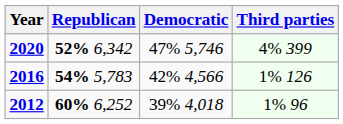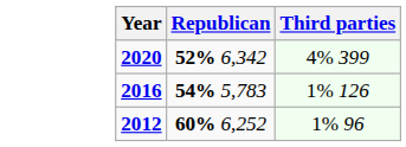- column: Democratic | 47% 5,746 | 42% 4,566 | 39% 4,018
